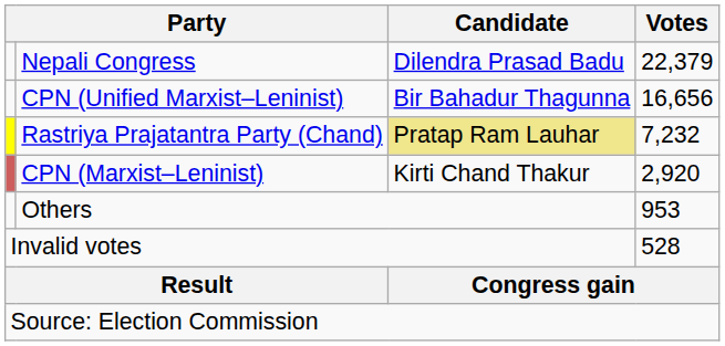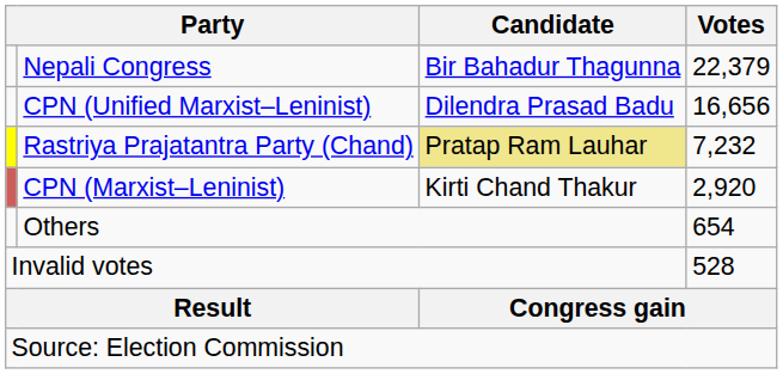Nepali Congress | Candidate: Dilendra Prasad Badu -> Bir Bahadur Thagunna
CPN (Unified Marxist–Leninist) | Candidate: Bir Bahadur Thagunna -> Dilendra Prasad Badu
Others | Votes: 953 -> 654
